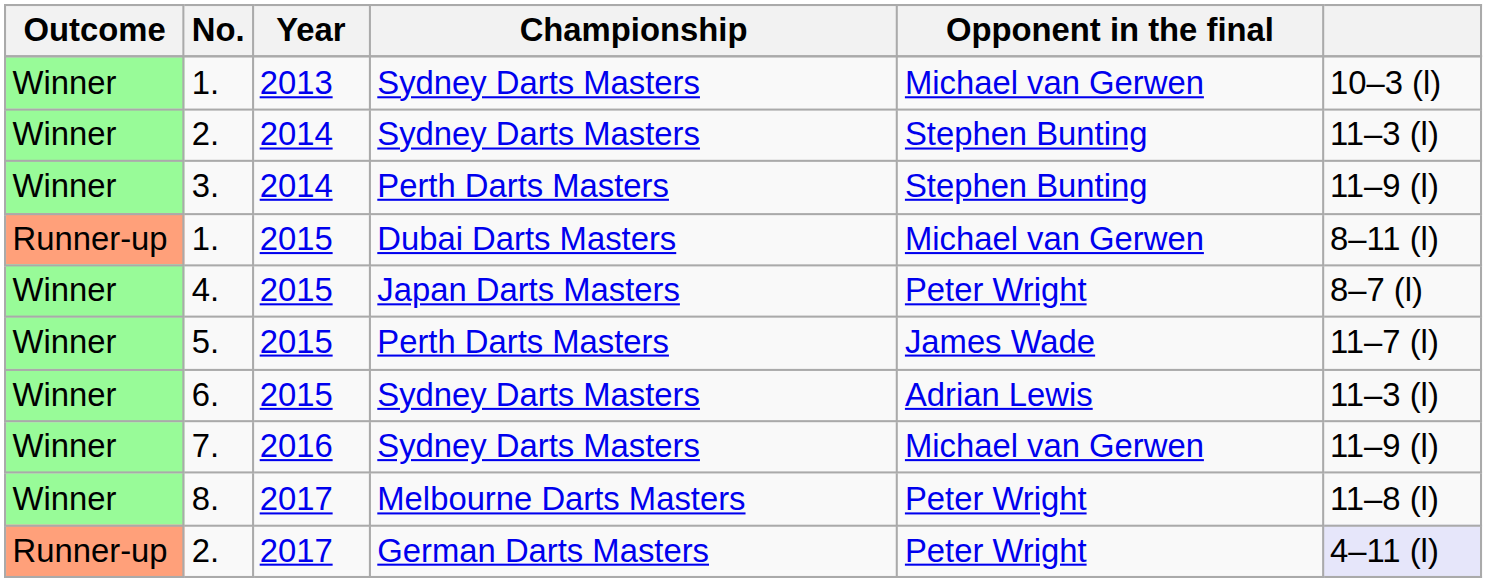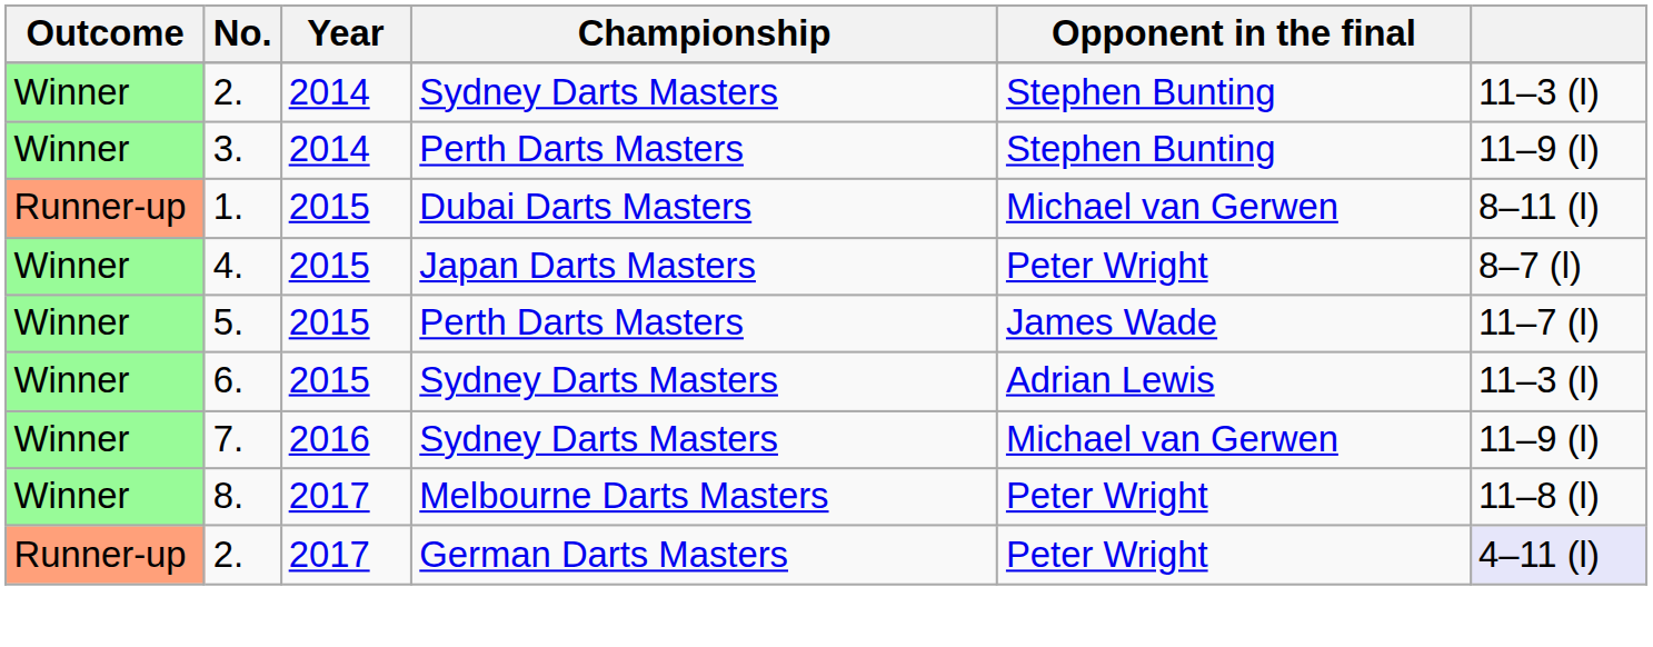- row: Winner | 1. | 2013 | Sydney Darts Masters | Michael van Gerwen | 10–3 (l)
